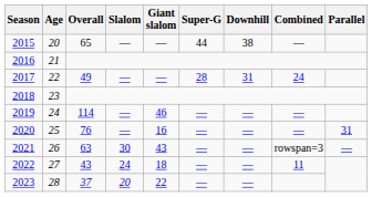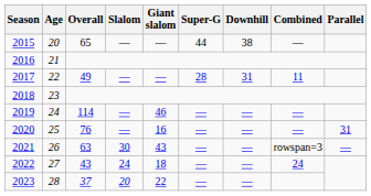2017 | Combined: 24 -> 11
2022 | Combined: 11 -> 24
